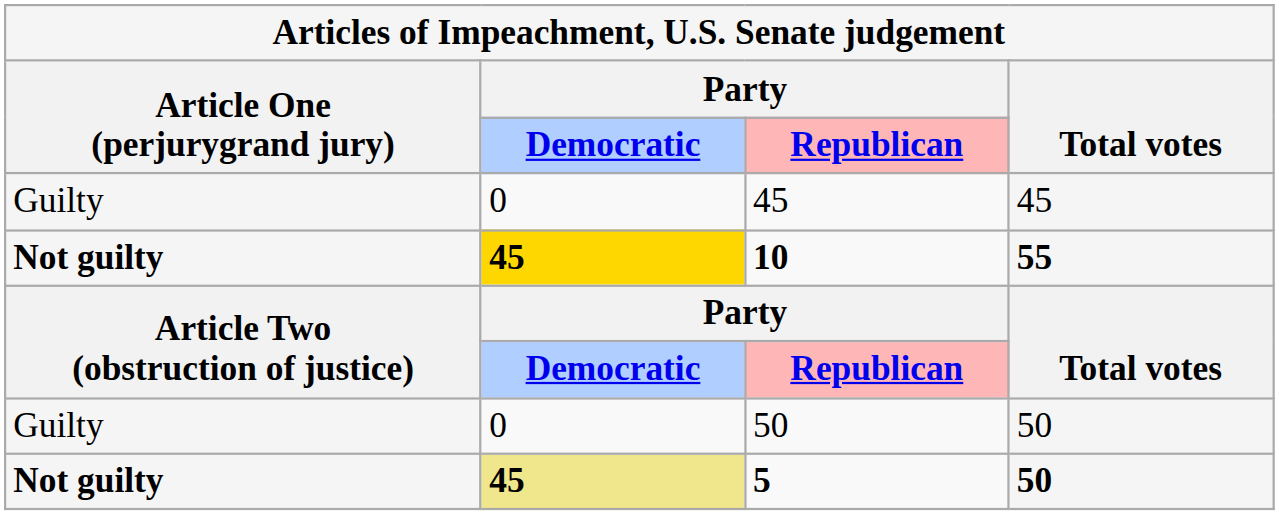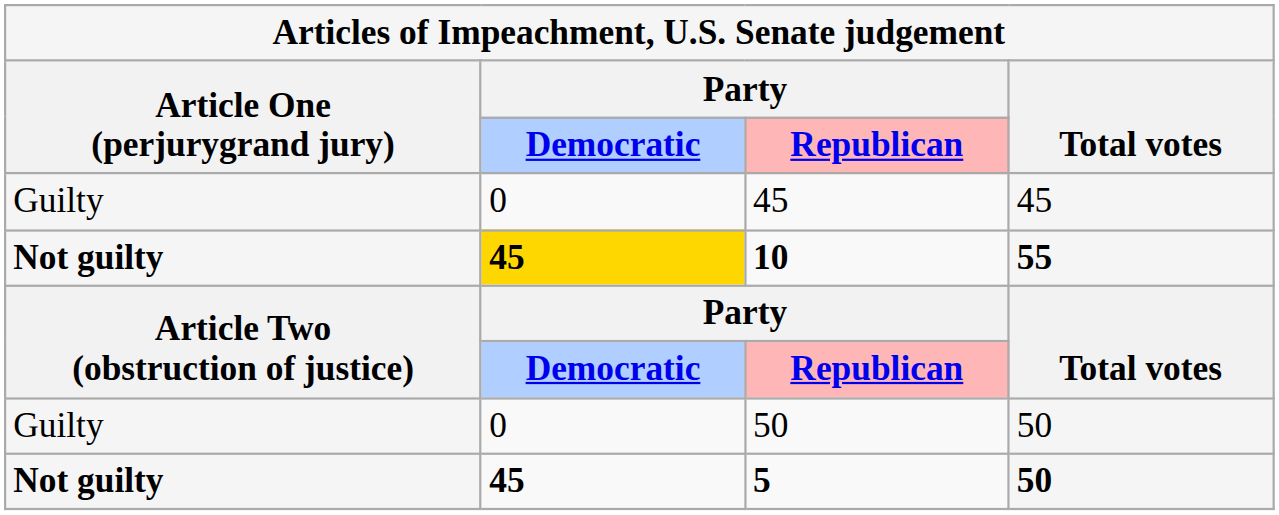5 | Party / Democratic: khaki background -> no background
